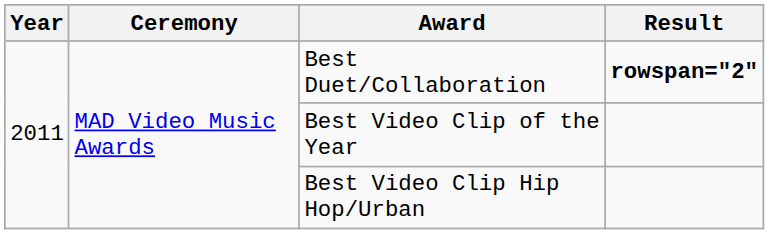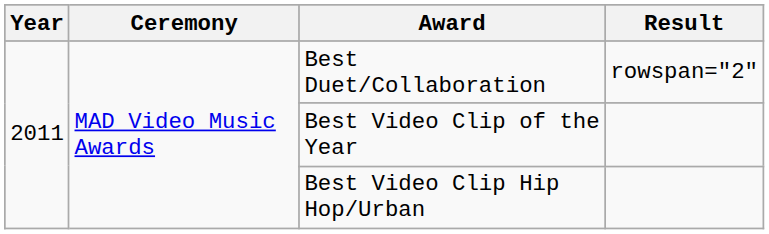Best Duet/Collaboration | Result: bold -> normal
